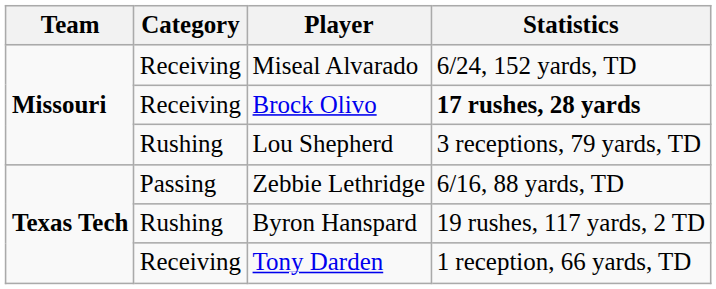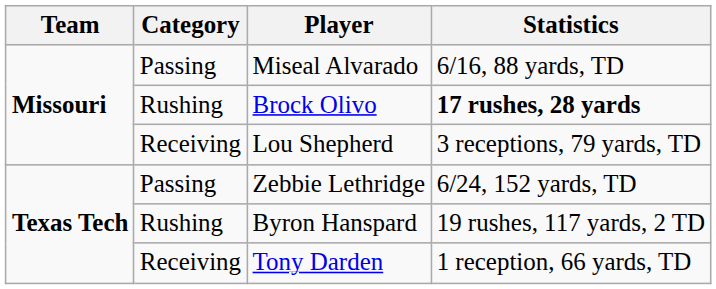Miseal Alvarado | Category: Receiving -> Passing
Miseal Alvarado | Statistics: 6/24, 152 yards, TD -> 6/16, 88 yards, TD
Brock Olivo | Category: Receiving -> Rushing
Lou Shepherd | Category: Rushing -> Receiving
Zebbie Lethridge | Statistics: 6/16, 88 yards, TD -> 6/24, 152 yards, TD
